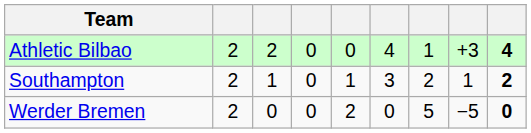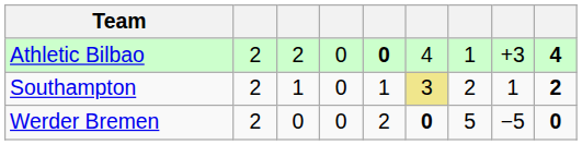Athletic Bilbao | column 5: normal -> bold
Southampton | column 6: no background -> khaki background
Werder Bremen | column 6: normal -> bold
